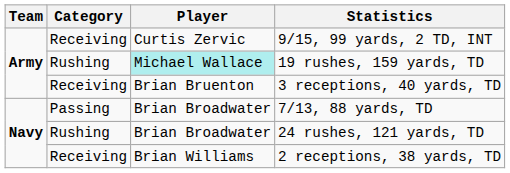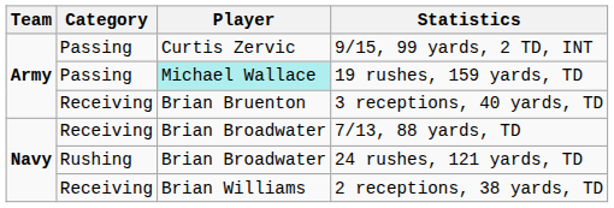9/15, 99 yards, 2 TD, INT | Category: Receiving -> Passing
19 rushes, 159 yards, TD | Category: Rushing -> Passing
7/13, 88 yards, TD | Category: Passing -> Receiving
